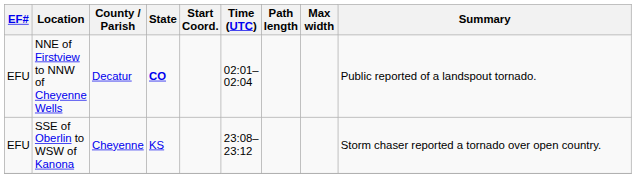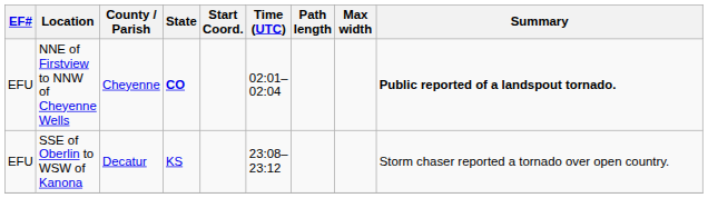NNE of Firstview to NNW of Cheyenne Wells | County / Parish: Decatur -> Cheyenne
NNE of Firstview to NNW of Cheyenne Wells | Summary: normal -> bold
SSE of Oberlin to WSW of Kanona | County / Parish: Cheyenne -> Decatur
